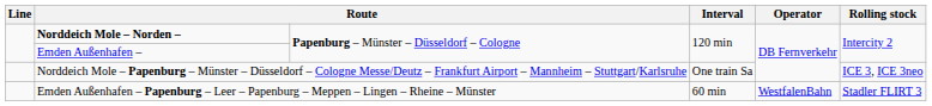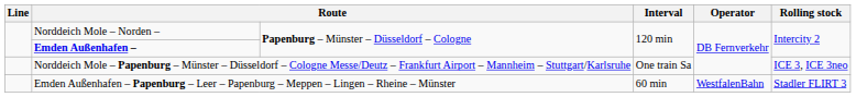Norddeich Mole – Norden – | column 2: bold -> normal
Emden Außenhafen – | column 2: normal -> bold
